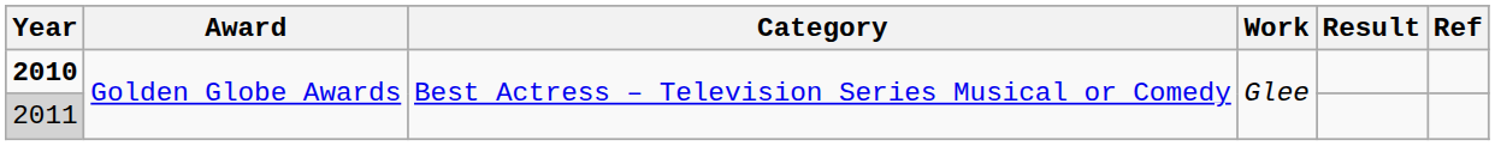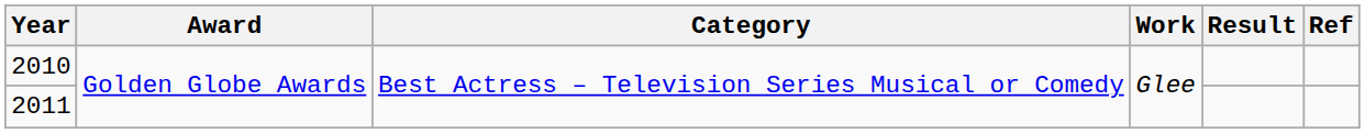2010 | Year: bold -> normal
2011 | Year: lightgrey background -> no background
